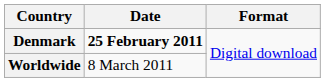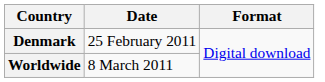Denmark | Date: bold -> normal
